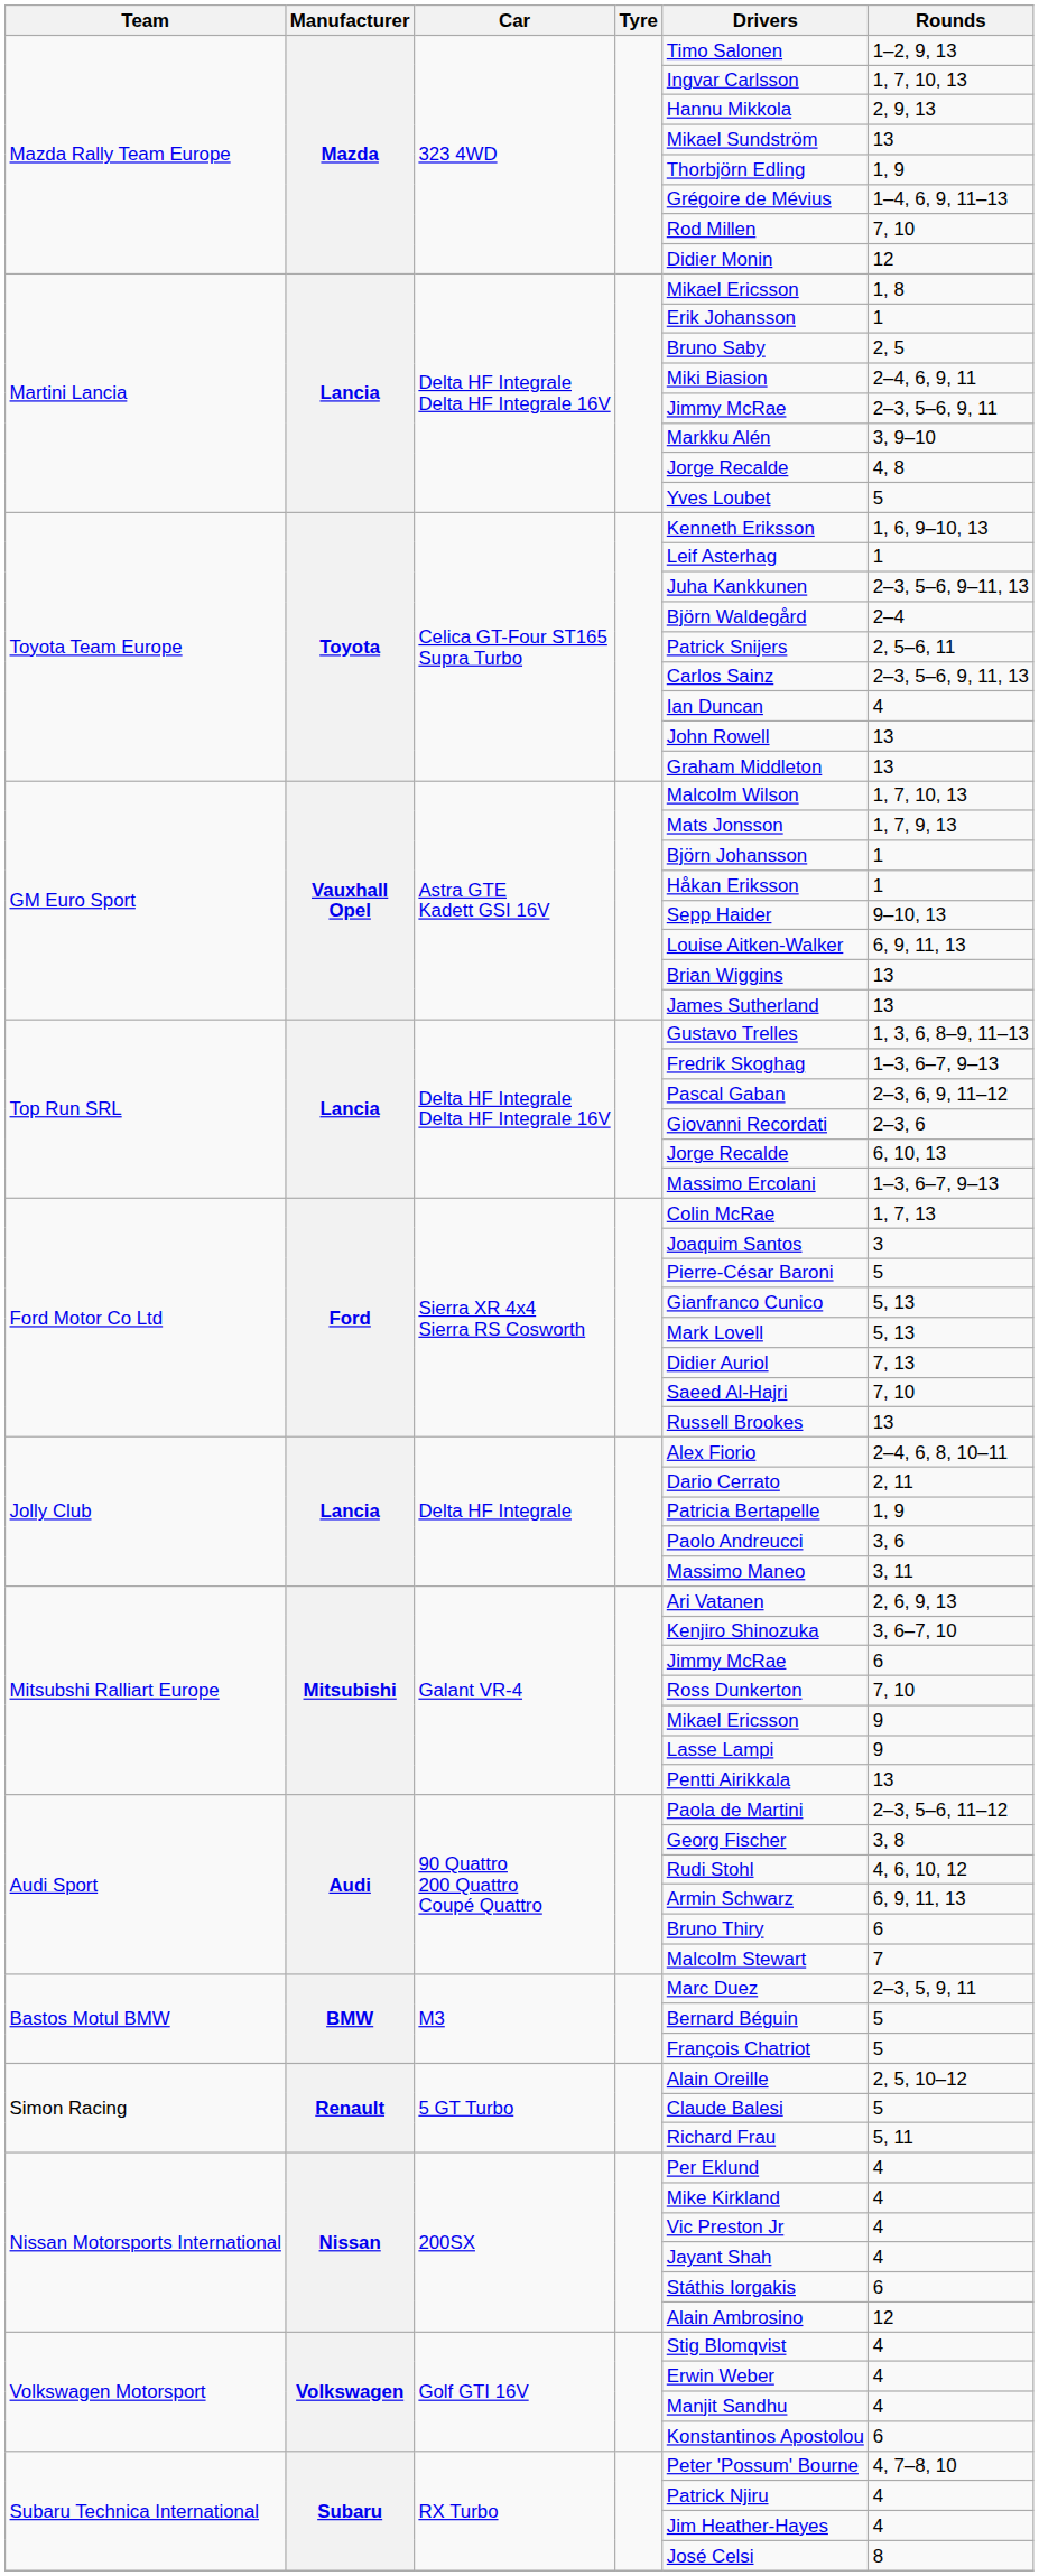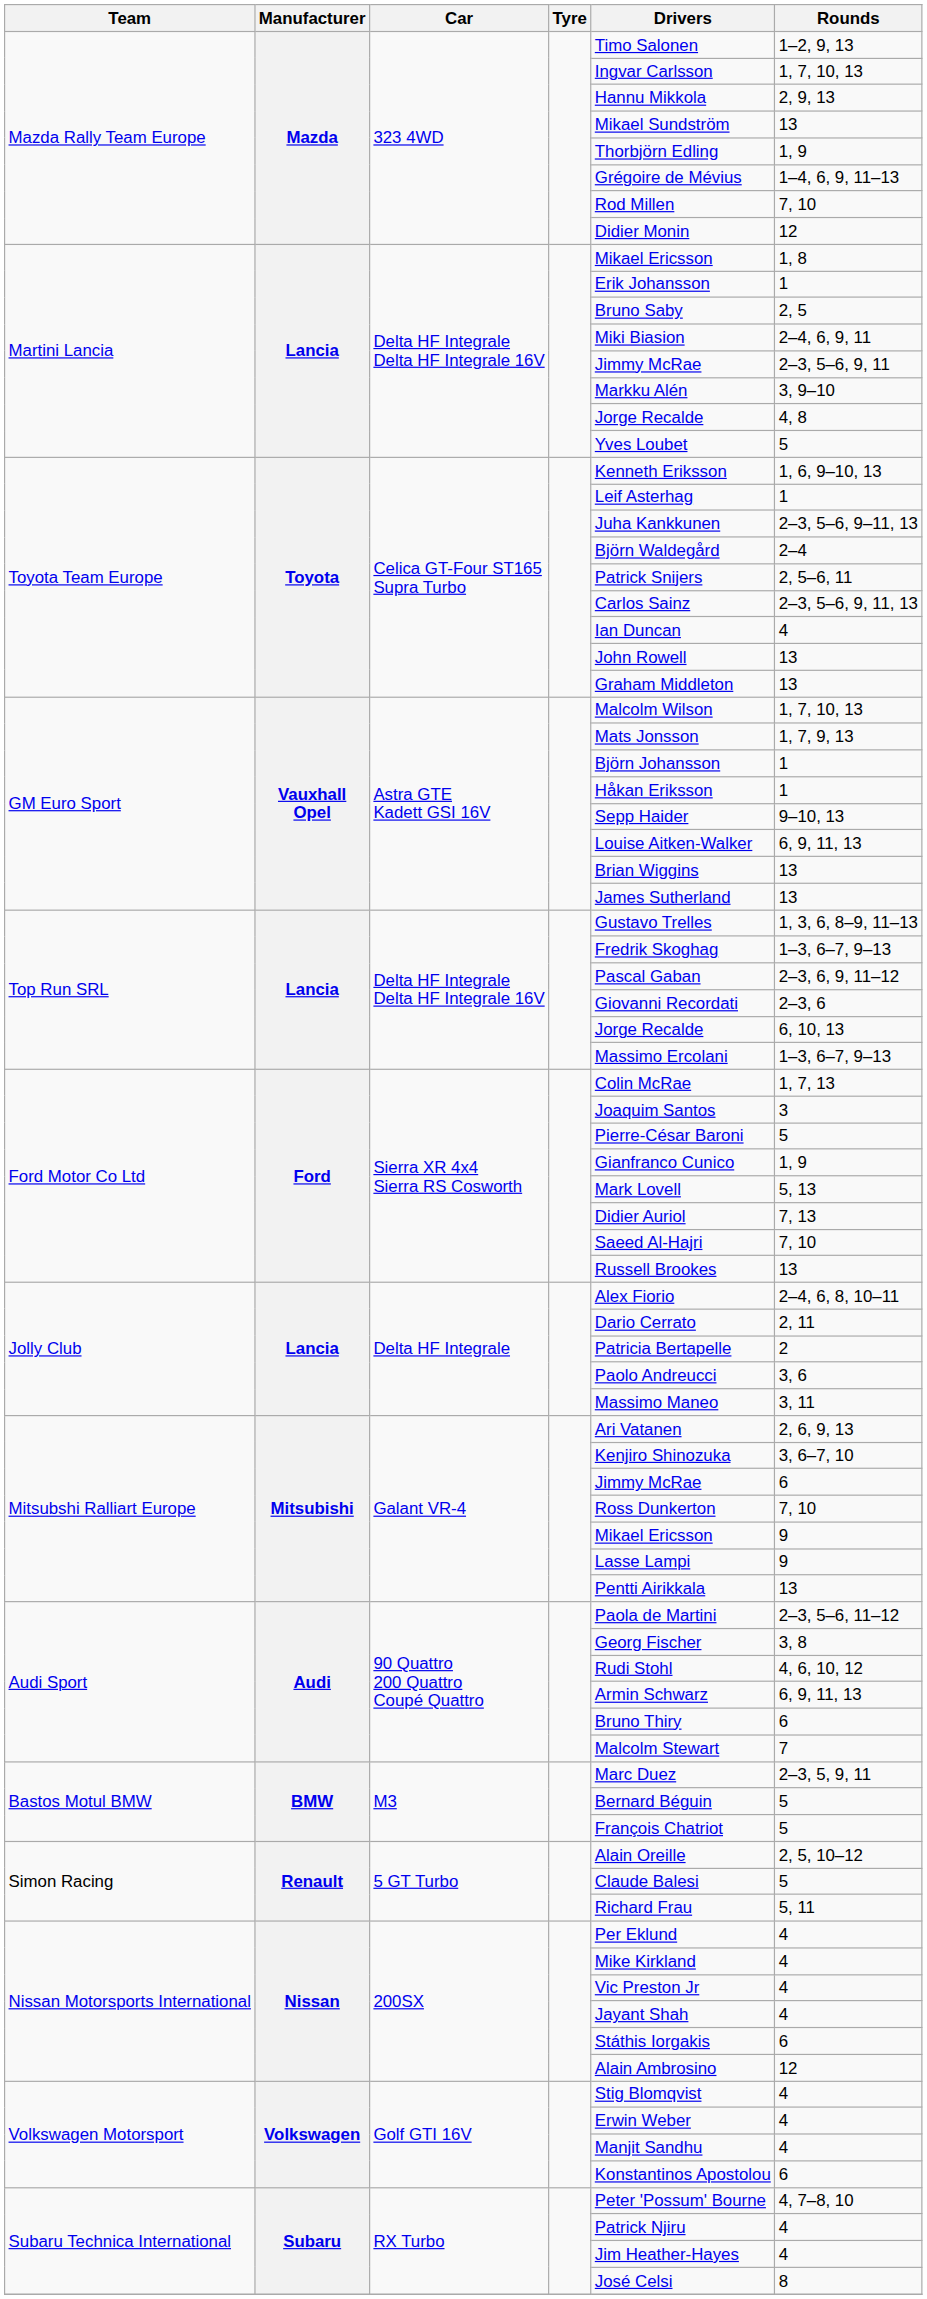row 44 | Rounds: 5, 13 -> 1, 9
row 51 | Rounds: 1, 9 -> 2
